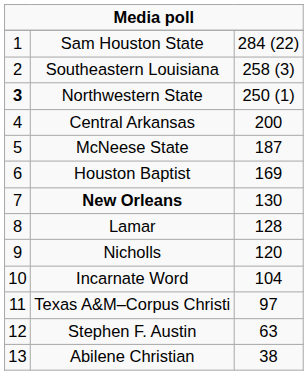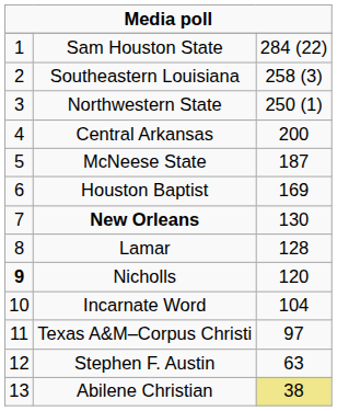Northwestern State | column 1: bold -> normal
Nicholls | column 1: normal -> bold
Abilene Christian | column 3: no background -> khaki background
